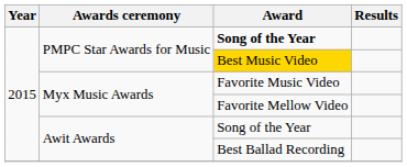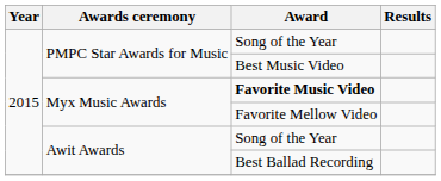PMPC Star Awards for Music / Song of the Year | Award: bold -> normal
Best Music Video | Award: gold background -> no background
Favorite Music Video | Award: normal -> bold
